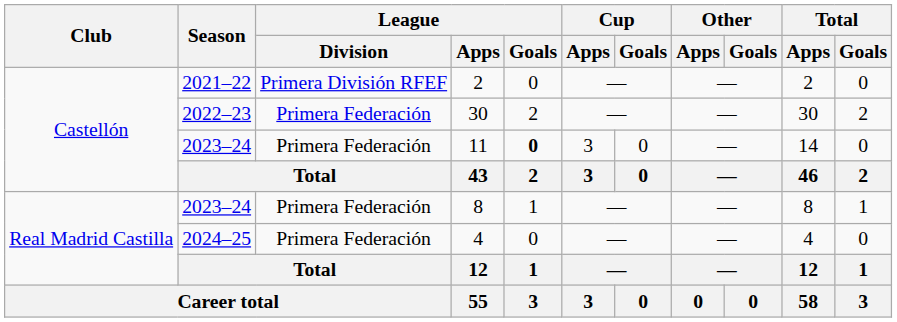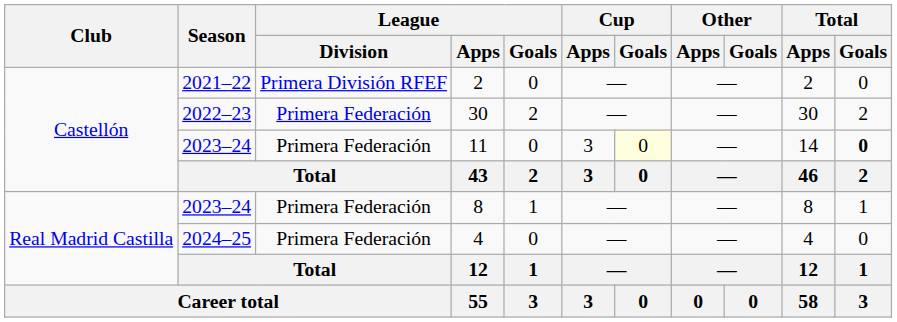11 | League / Goals: bold -> normal
11 | Cup / Goals: no background -> lightyellow background
11 | Total / Goals: normal -> bold
